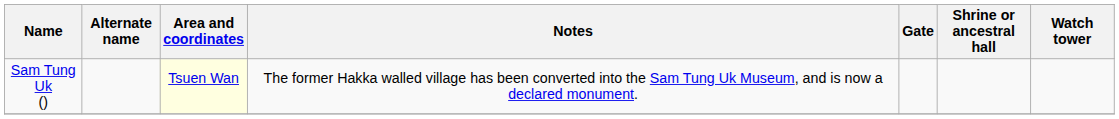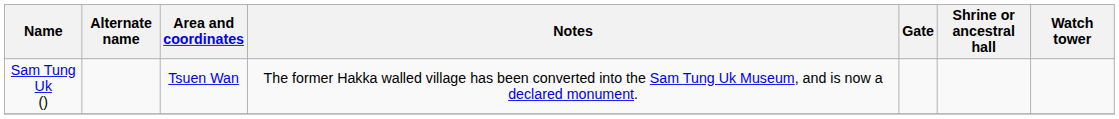Sam Tung Uk () | Area and coordinates: lightyellow background -> no background
